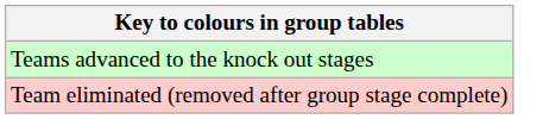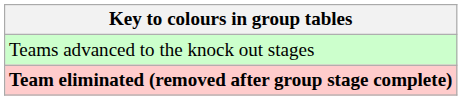row 3 | column 1: normal -> bold
